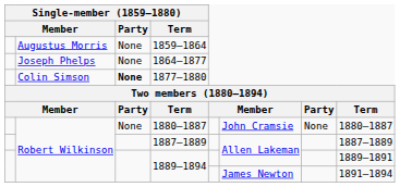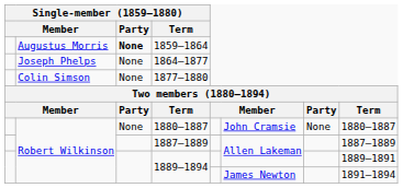1859–1864 | Single-member (1859–1880) / Party: normal -> bold
1877–1880 | Single-member (1859–1880) / Party: bold -> normal
